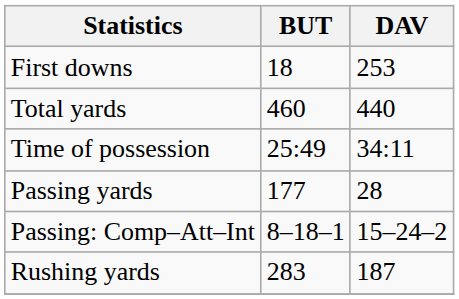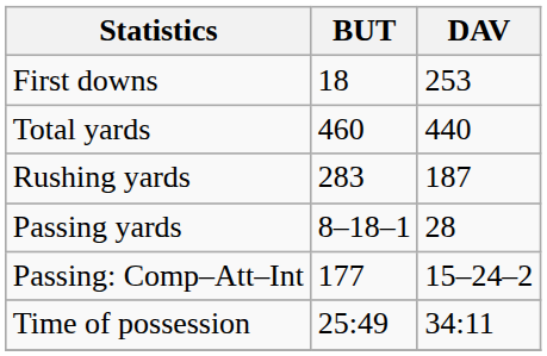rows swapped: Rushing yards <-> Time of possession
Passing yards | BUT: 177 -> 8–18–1
Passing: Comp–Att–Int | BUT: 8–18–1 -> 177
